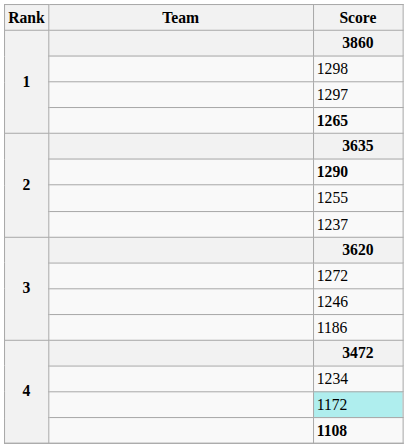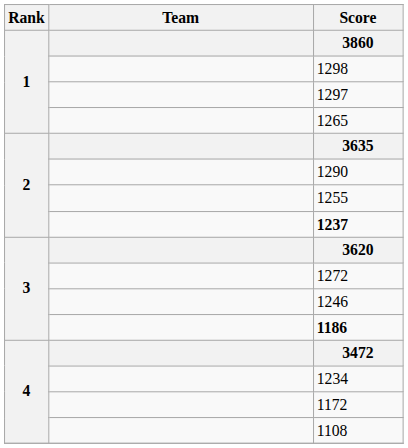1265 | Score / 3860: bold -> normal
1290 | Score / 3860: bold -> normal
1237 | Score / 3860: normal -> bold
1186 | Score / 3860: normal -> bold
1172 | Score / 3860: paleturquoise background -> no background
1108 | Score / 3860: bold -> normal
